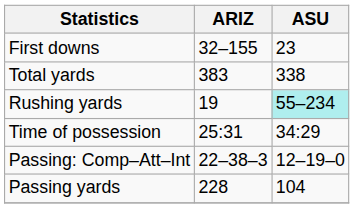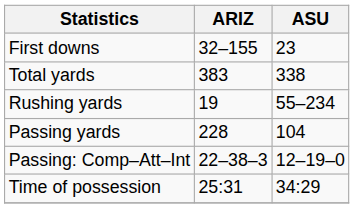Rushing yards | ASU: paleturquoise background -> no background
rows swapped: Passing yards <-> Time of possession
